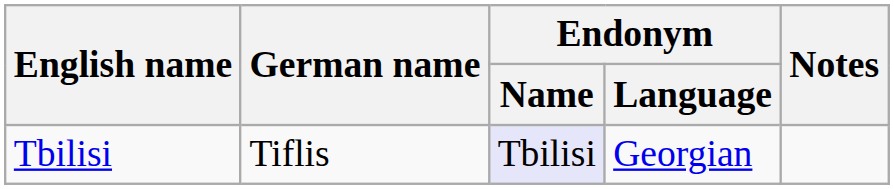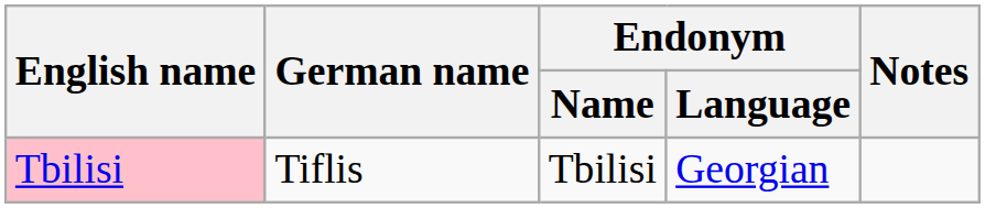row 3 | English name: no background -> pink background
row 3 | Endonym / Name: lavender background -> no background
